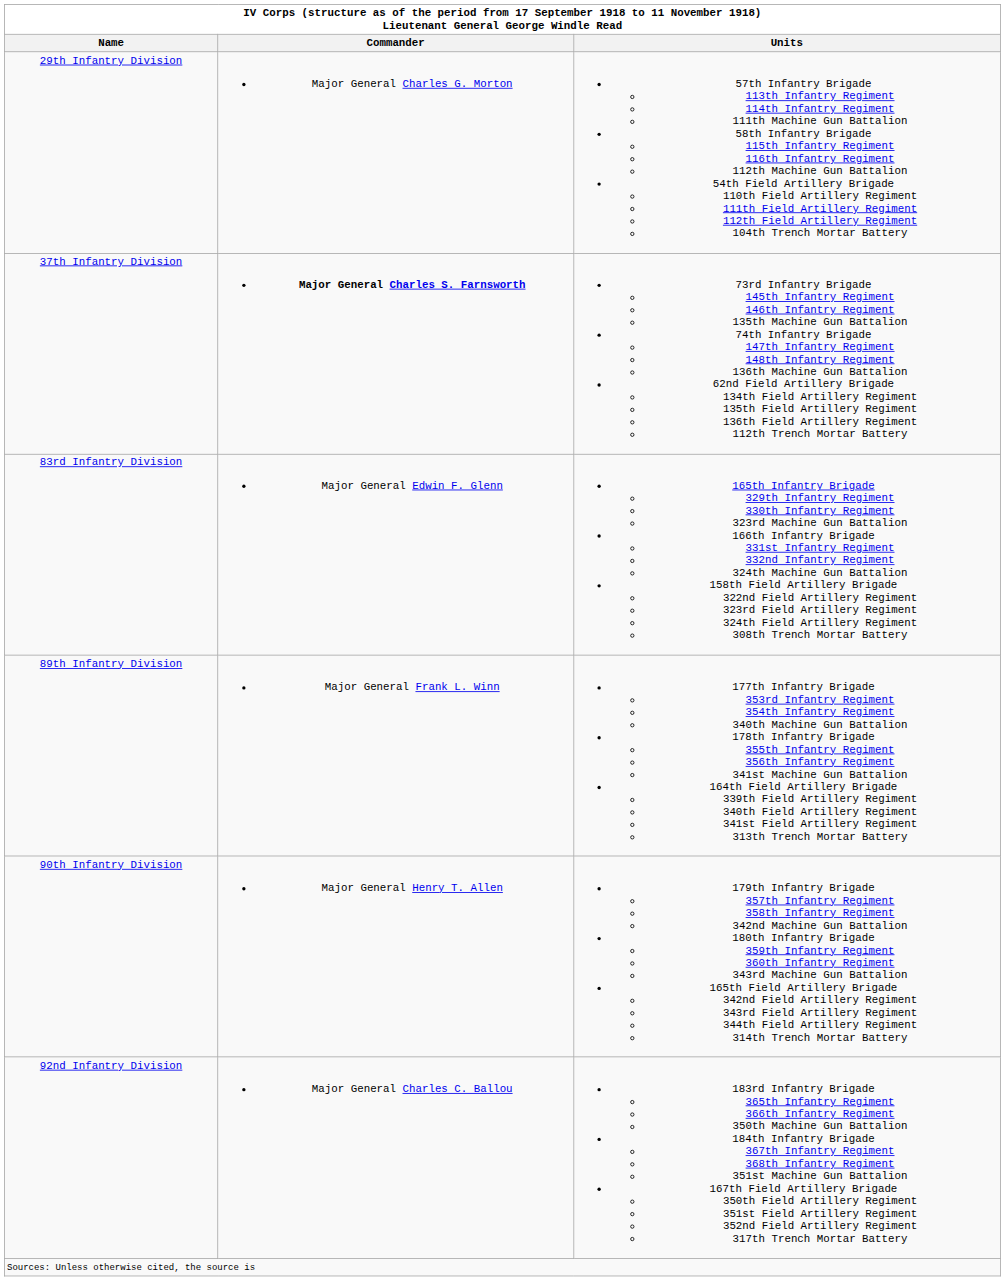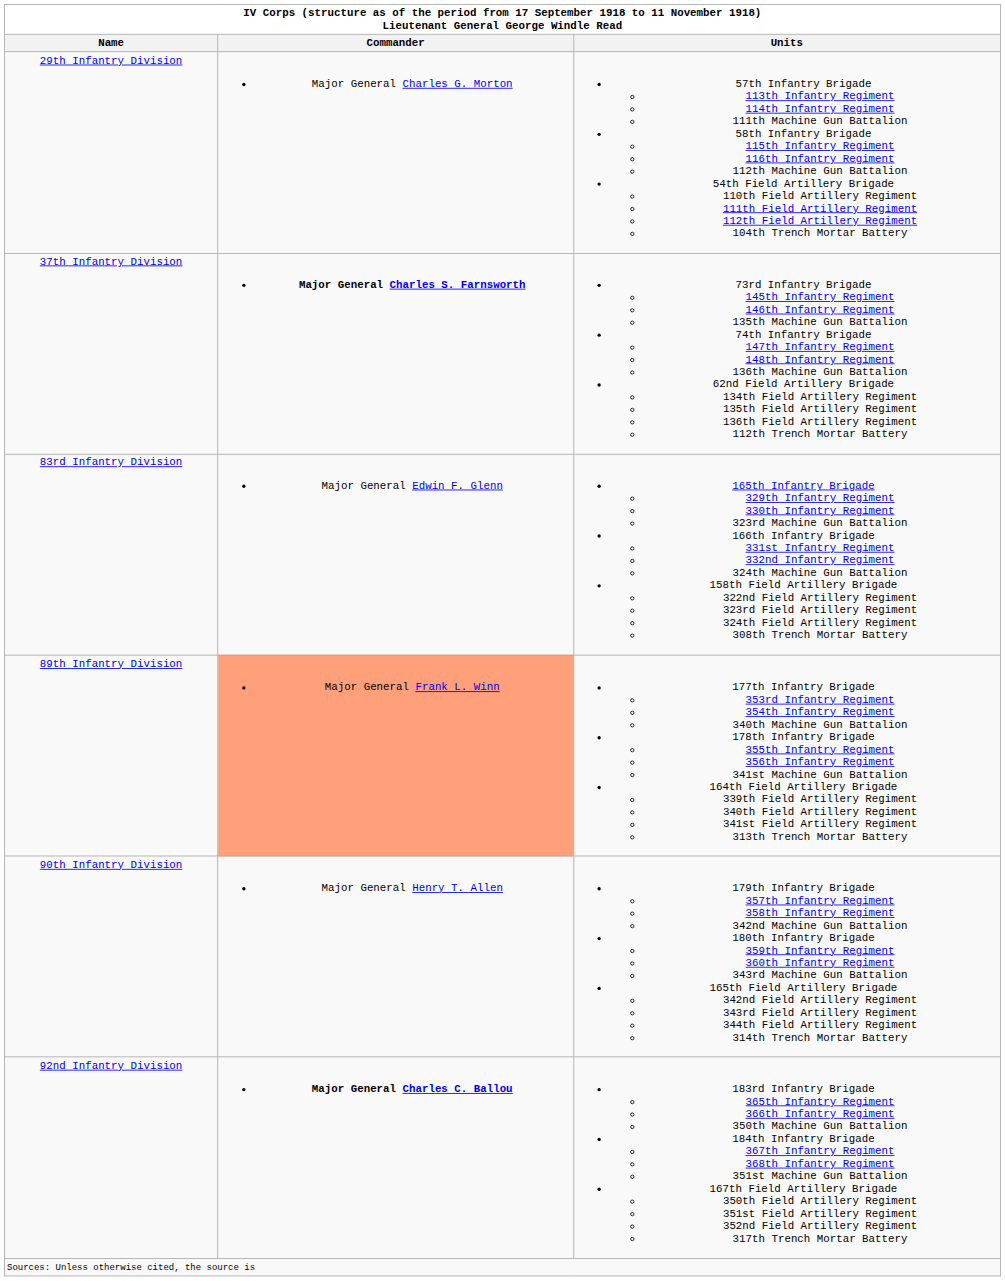89th Infantry Division | Commander: no background -> lightsalmon background
92nd Infantry Division | Commander: normal -> bold
